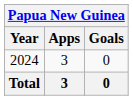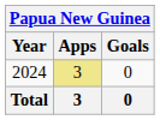2024 | Apps: no background -> khaki background
